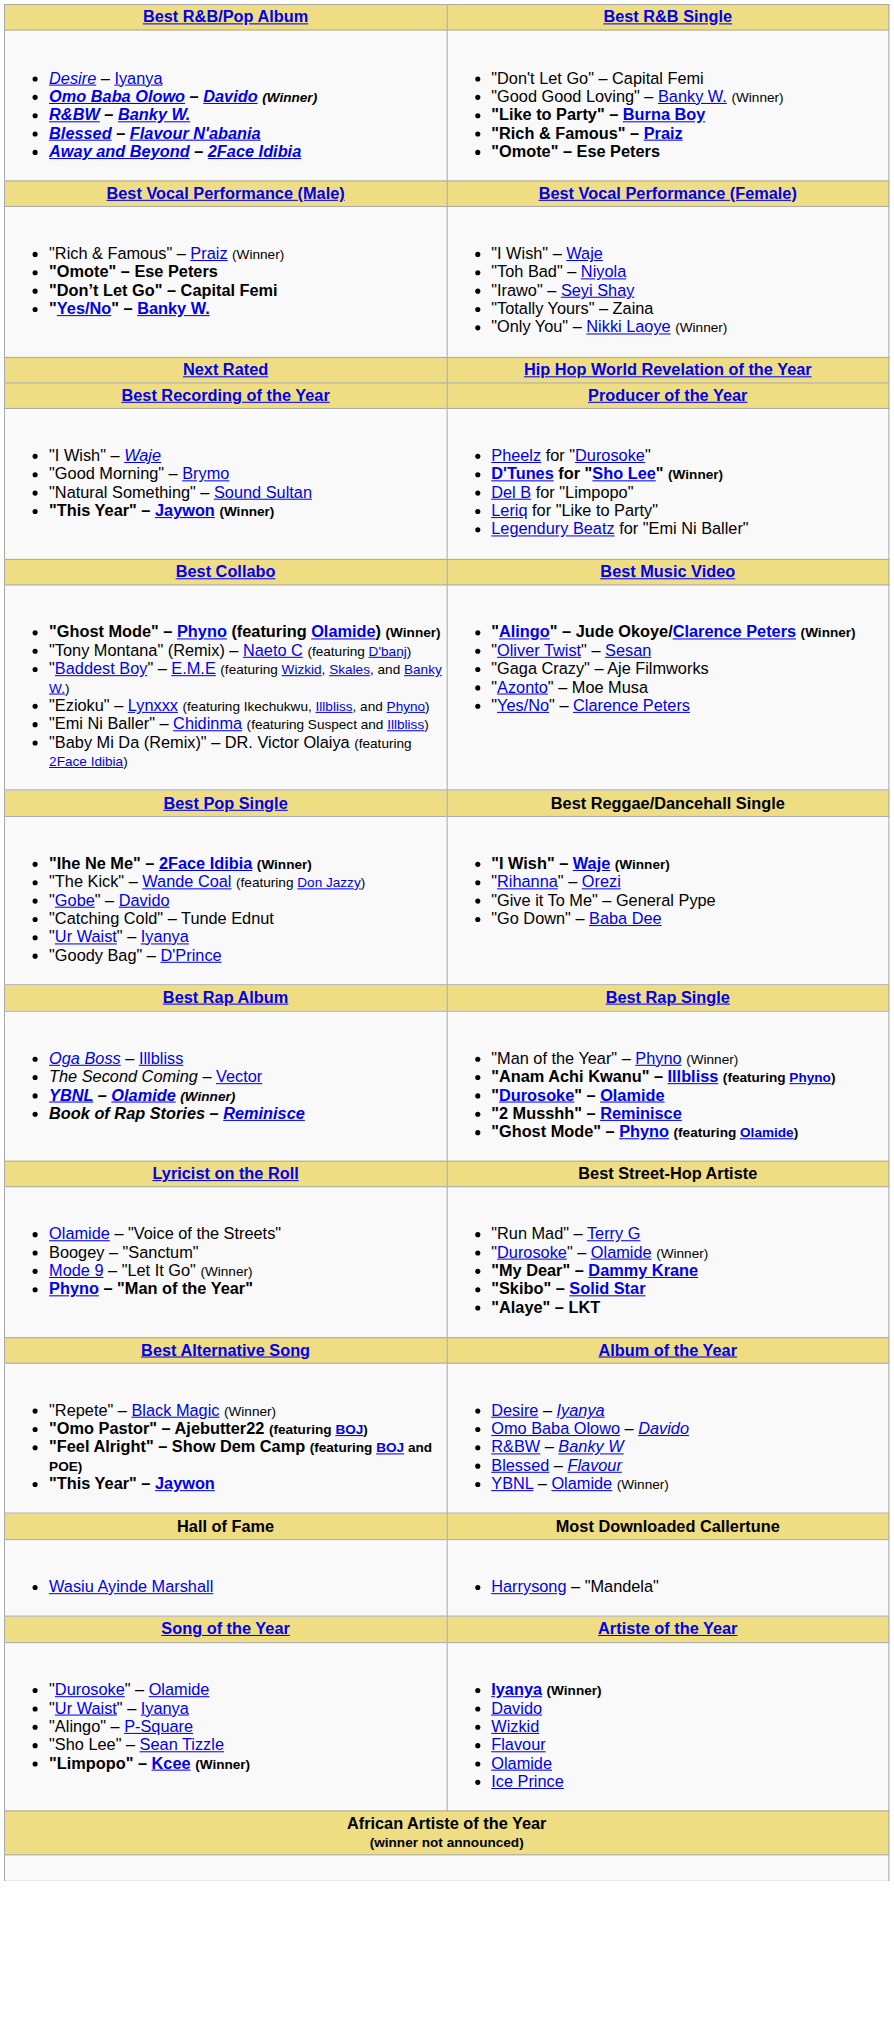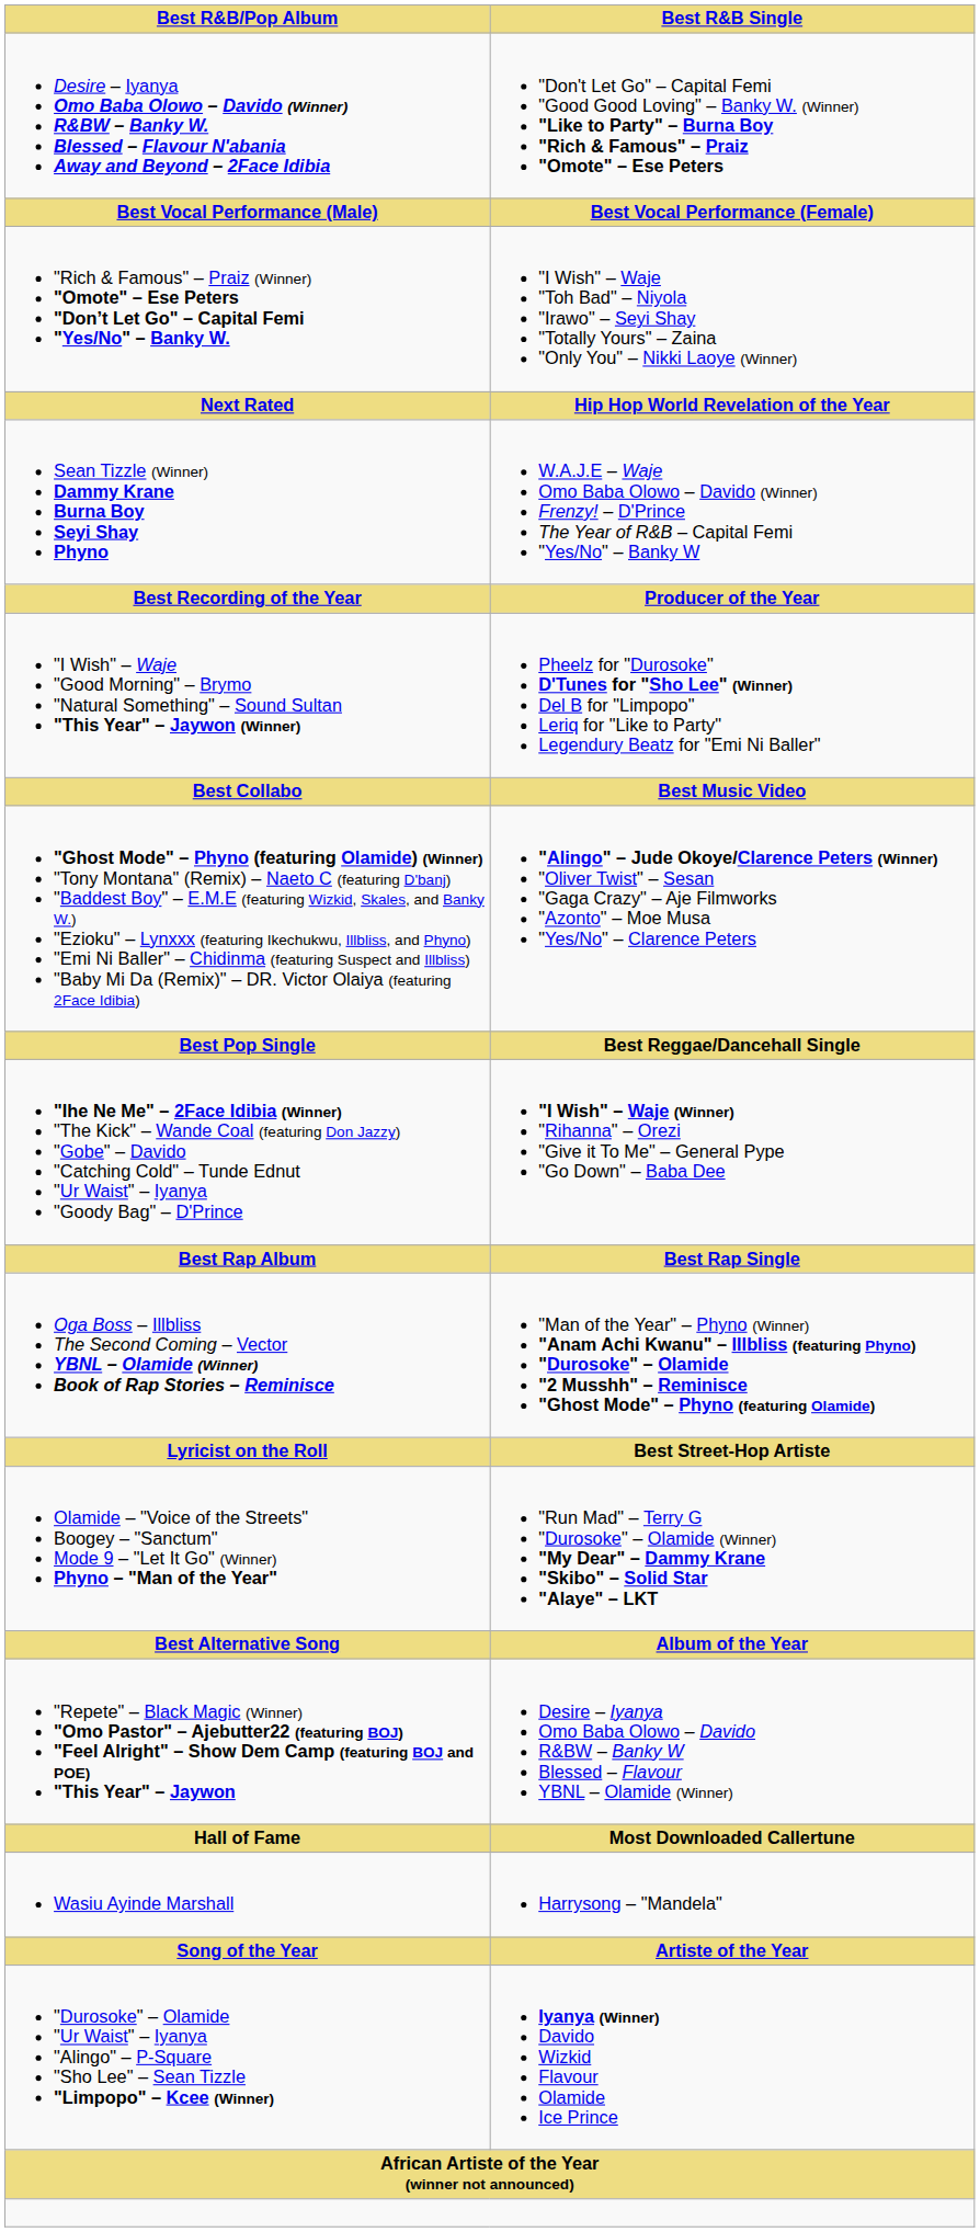+ row: Sean Tizzle (Winner) Dammy Krane Burna Boy Seyi Shay Phyno | W.A.J.E – Waje Omo Baba Olowo – Davido (Winner) Frenzy! – D'Prince The Year of R&B – Capital Femi "Yes/No" – Banky W
